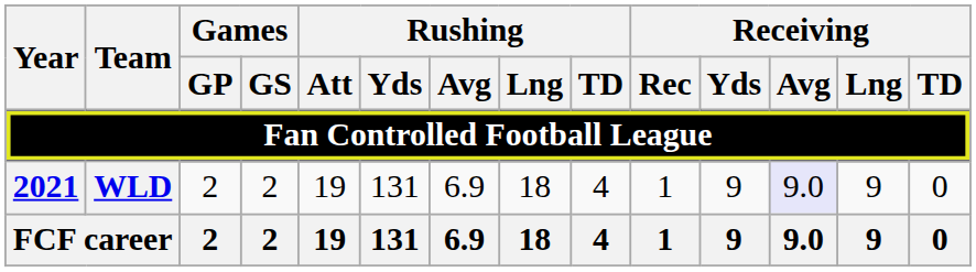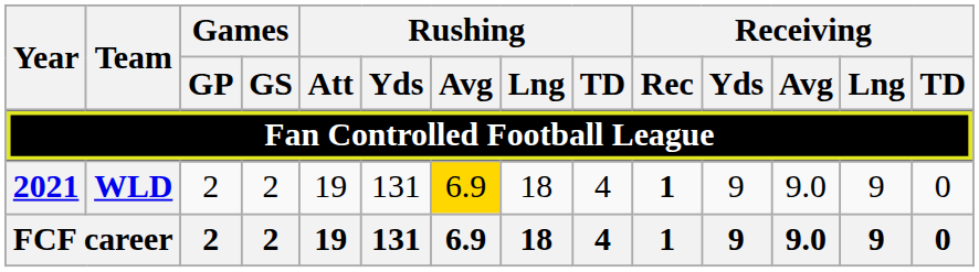WLD | Rushing / Avg: no background -> gold background
WLD | Receiving / Rec: normal -> bold
WLD | Receiving / Avg: lavender background -> no background
